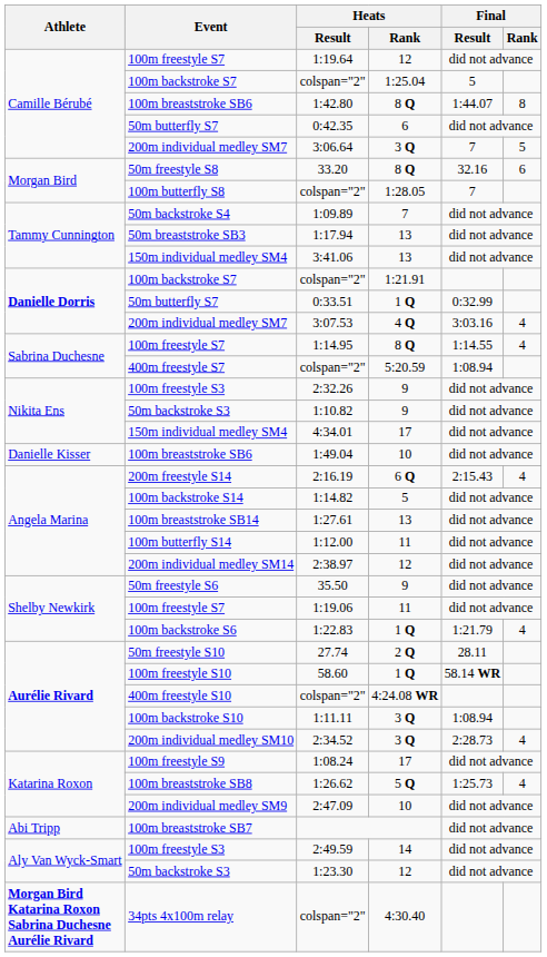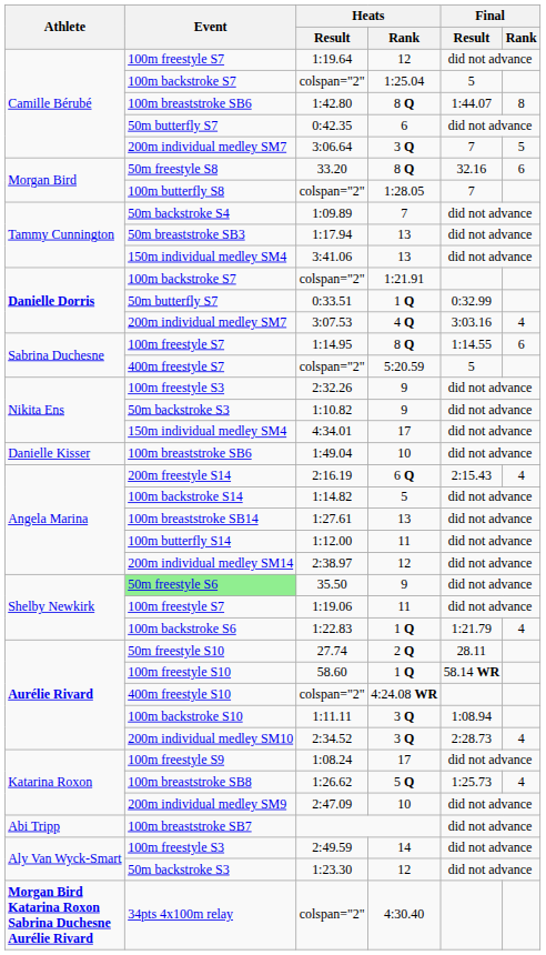1:14.95 | Final / Rank: 4 -> 6
colspan="2" / 5:20.59 | Final / Result: 1:08.94 -> 5
35.50 | Event: no background -> lightgreen background
